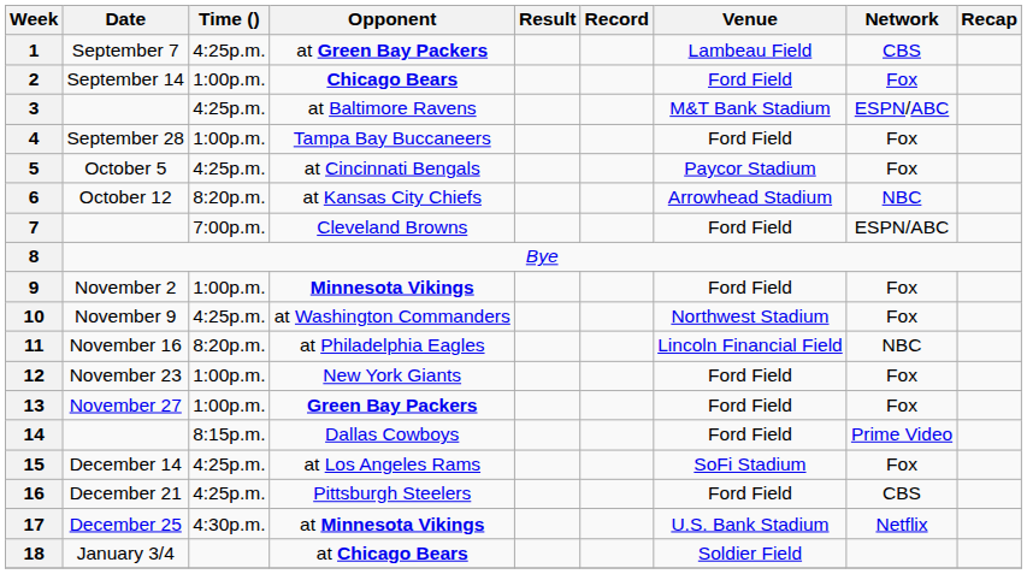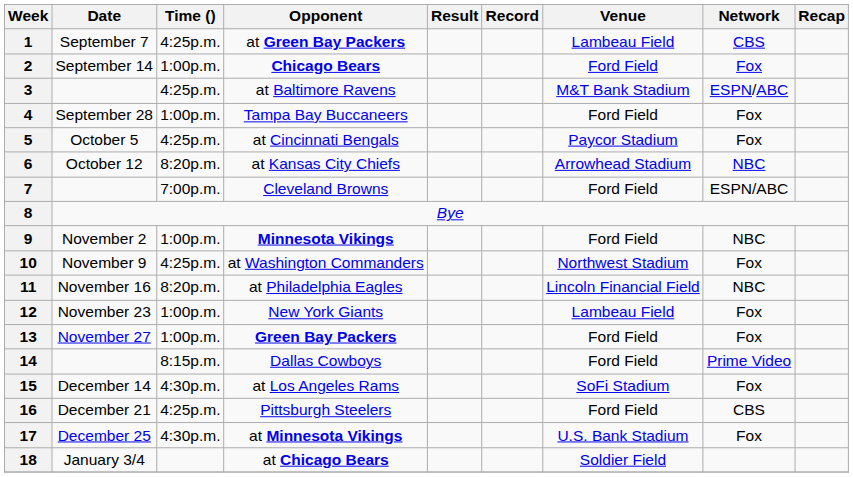9 | Network: Fox -> NBC
12 | Venue: Ford Field -> Lambeau Field
15 | Time (): 4:25p.m. -> 4:30p.m.
17 | Network: Netflix -> Fox
